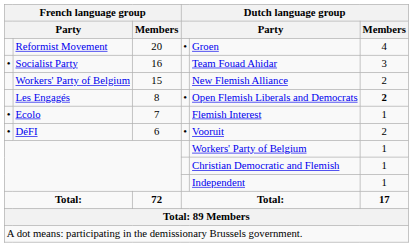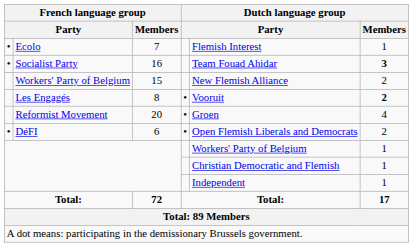rows swapped: Reformist Movement <-> Ecolo
Socialist Party | Dutch language group / Members: normal -> bold
Les Engagés | column 5: Open Flemish Liberals and Democrats -> Vooruit
DéFI | column 5: Vooruit -> Open Flemish Liberals and Democrats
